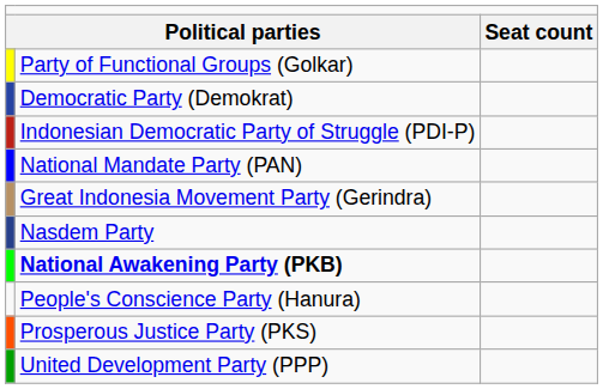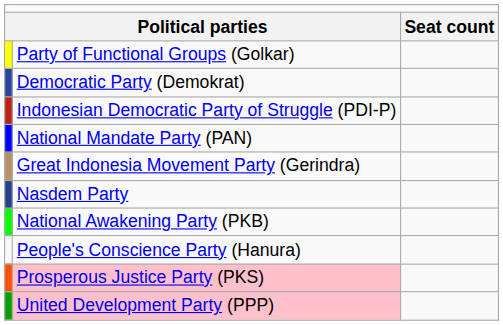National Awakening Party (PKB) | column 2: bold -> normal
Prosperous Justice Party (PKS) | column 2: no background -> pink background
United Development Party (PPP) | column 2: no background -> pink background
